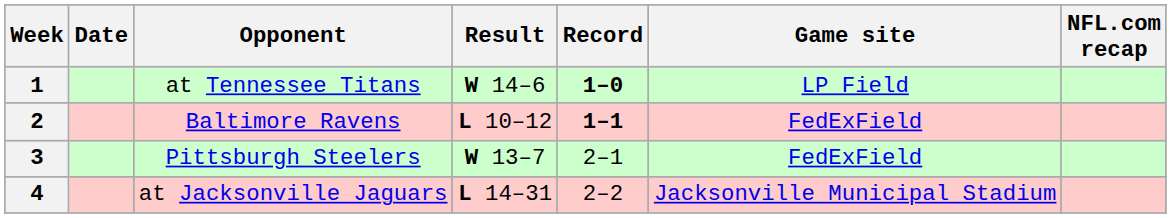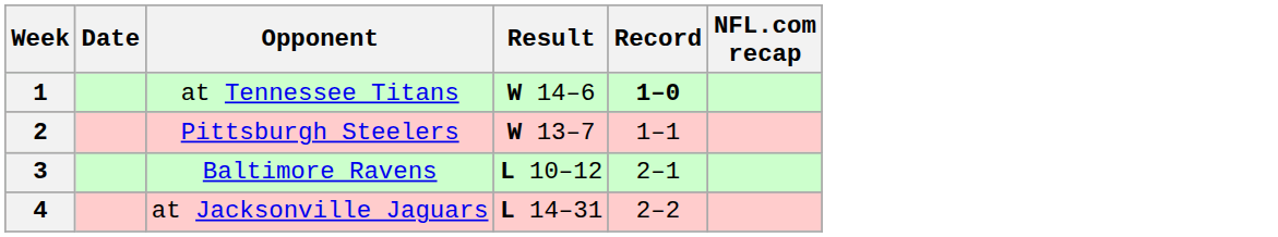- column: Game site | LP Field | FedExField | FedExField | Jacksonville Municipal Stadium
2 | Opponent: Baltimore Ravens -> Pittsburgh Steelers
2 | Result: L 10–12 -> W 13–7
2 | Record: bold -> normal
3 | Opponent: Pittsburgh Steelers -> Baltimore Ravens
3 | Result: W 13–7 -> L 10–12
